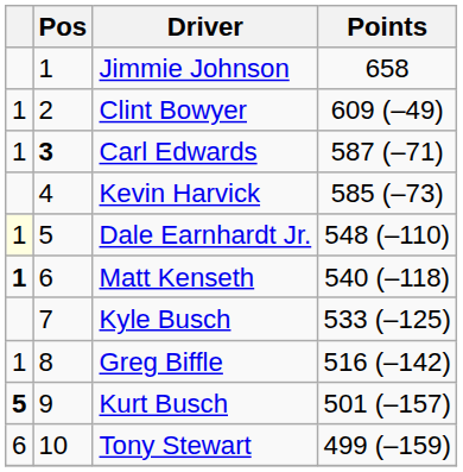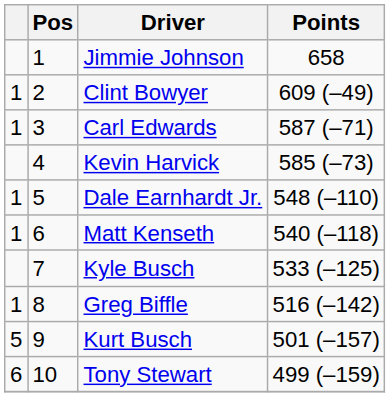Carl Edwards | Pos: bold -> normal
Dale Earnhardt Jr. | column 1: lightyellow background -> no background
Matt Kenseth | column 1: bold -> normal
Kurt Busch | column 1: bold -> normal
